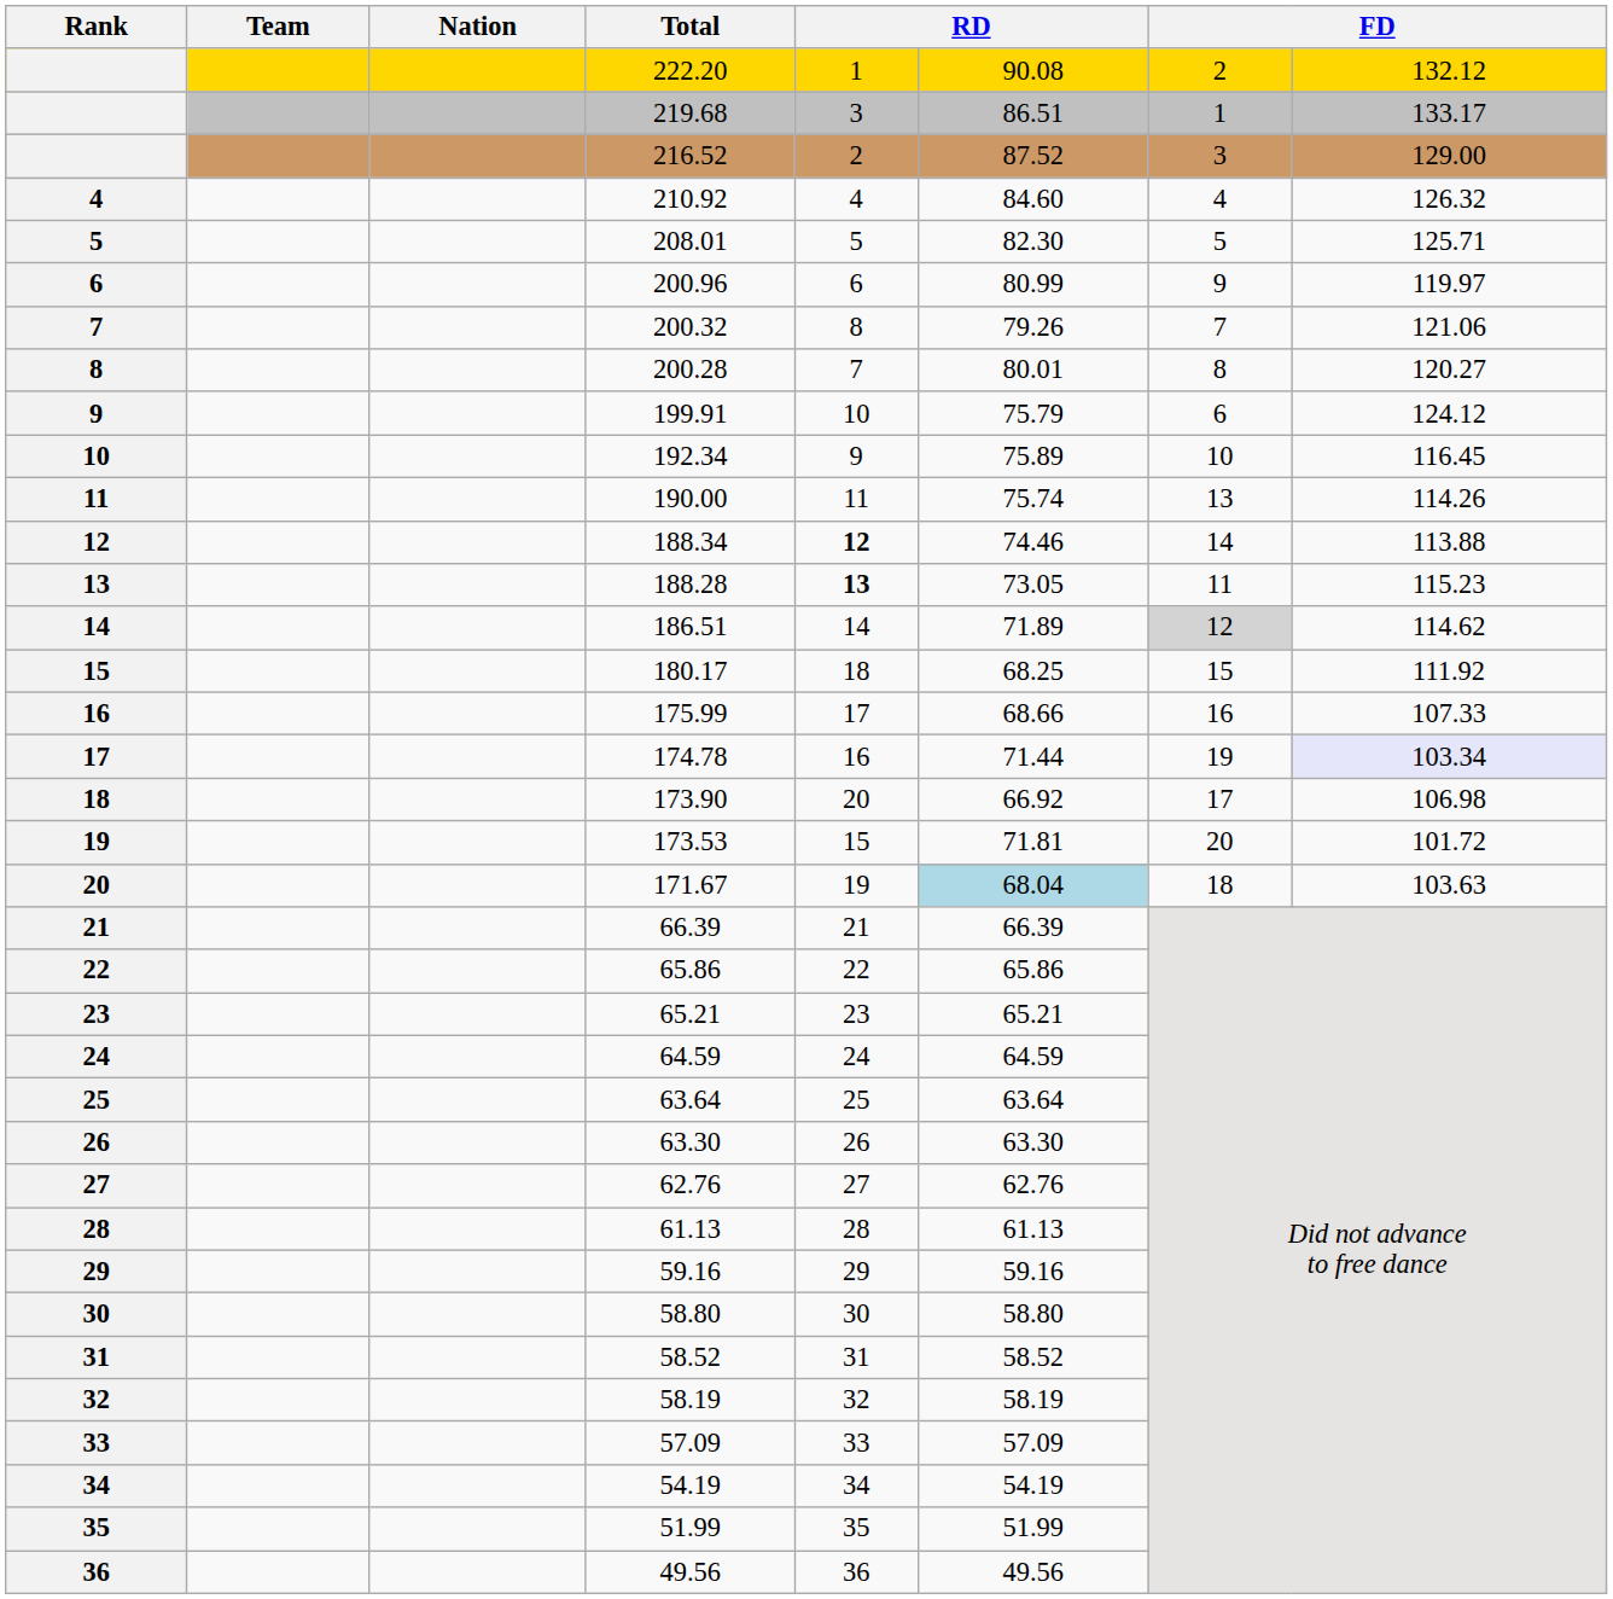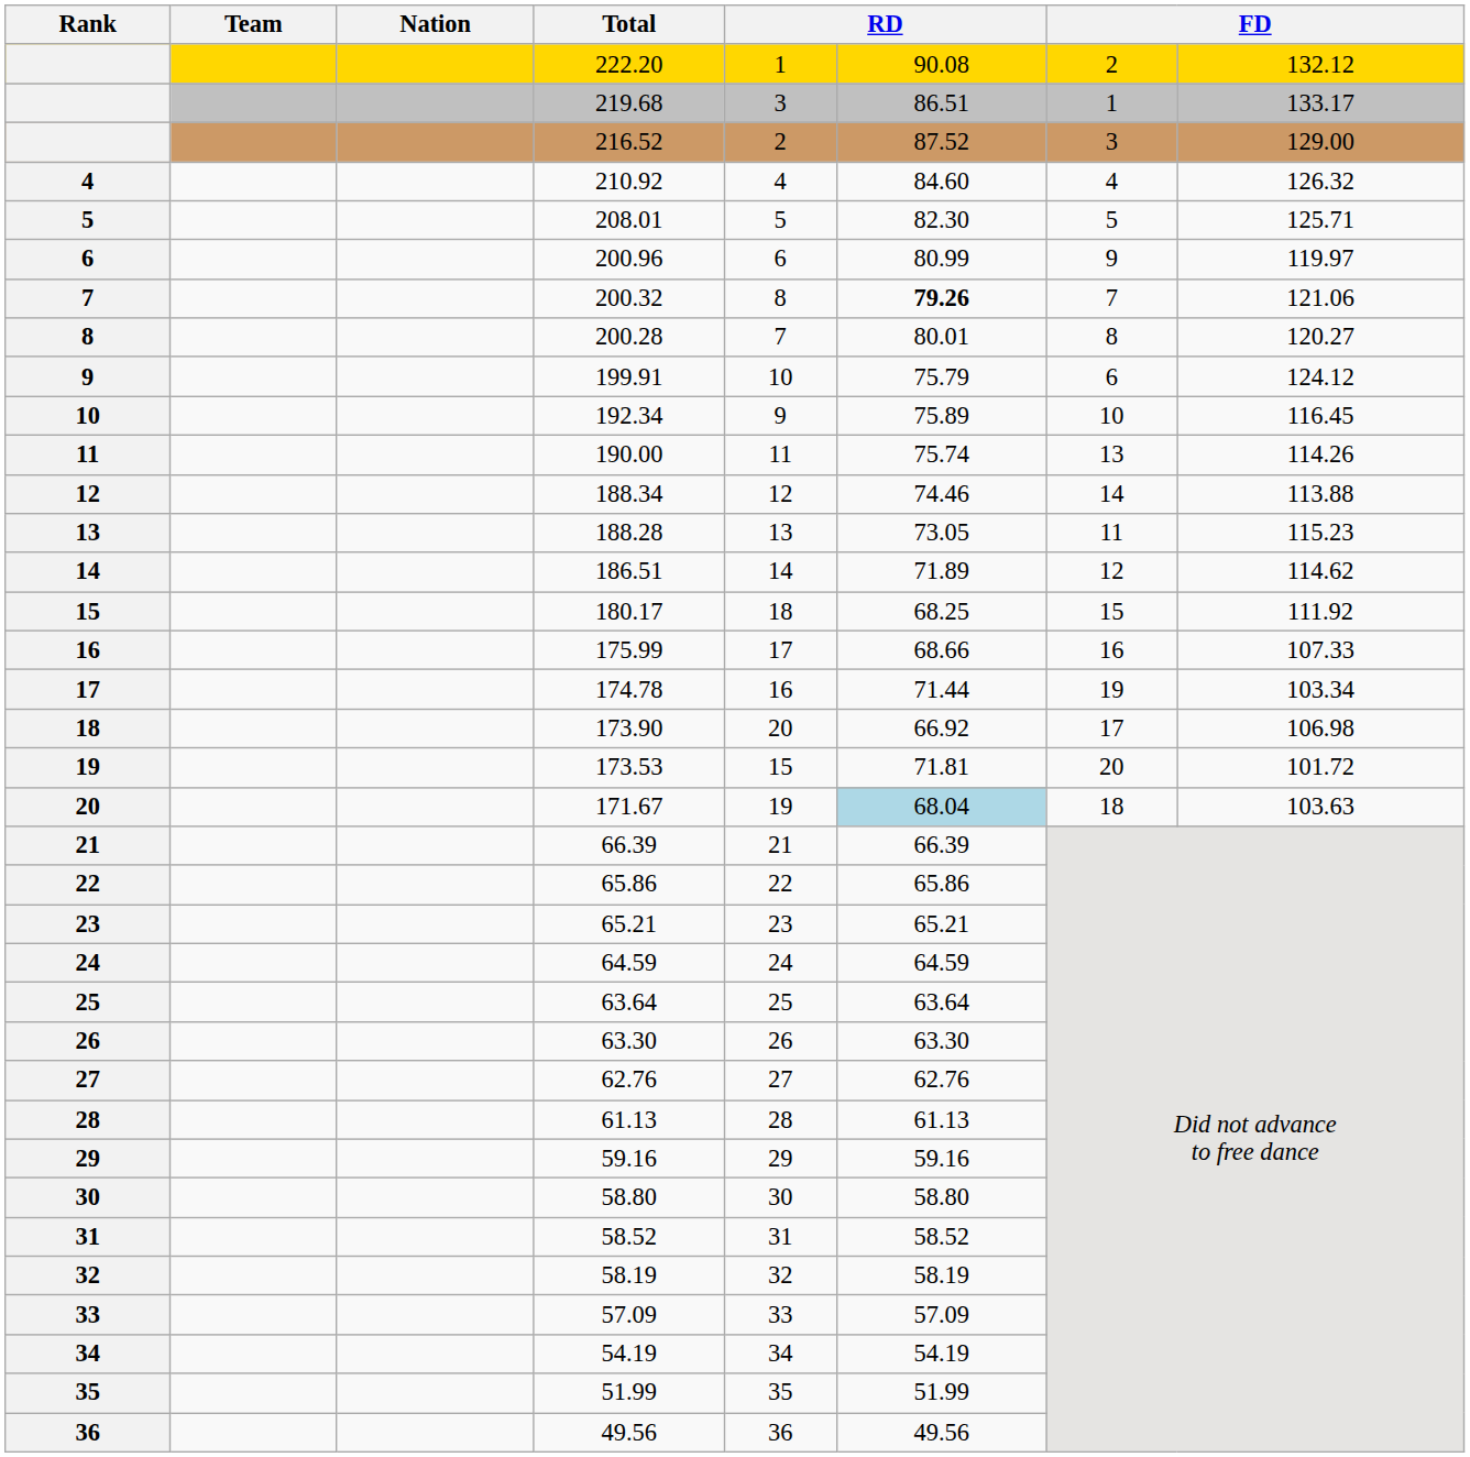200.32 | column 6: normal -> bold
188.34 | column 5: bold -> normal
188.28 | column 5: bold -> normal
186.51 | column 7: lightgrey background -> no background
174.78 | column 8: lavender background -> no background
